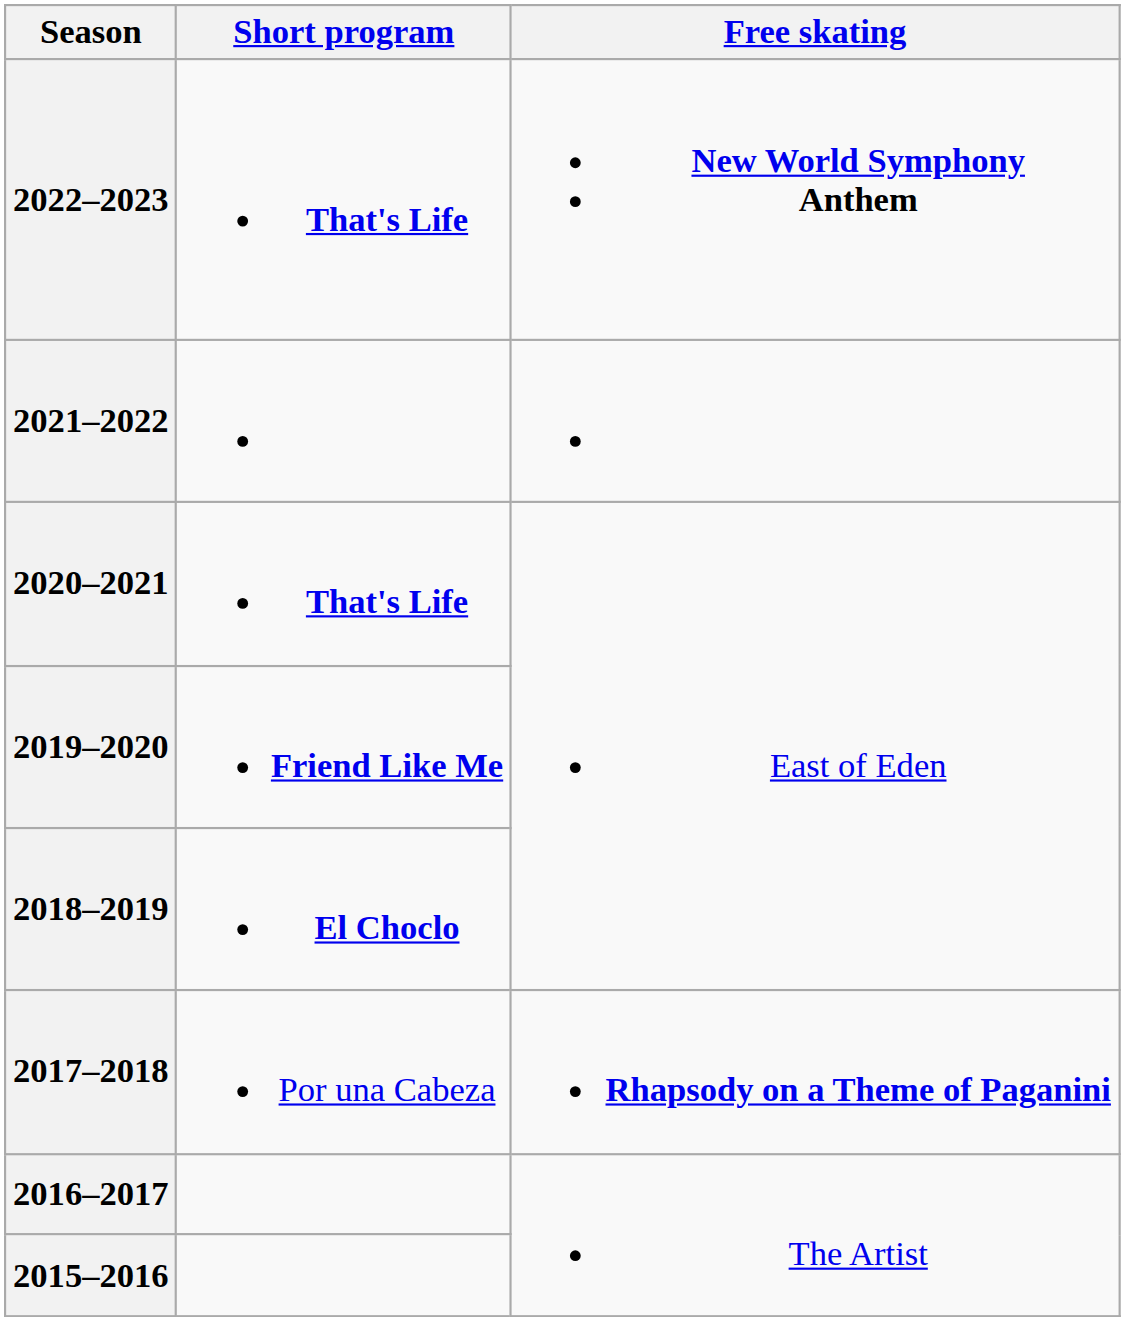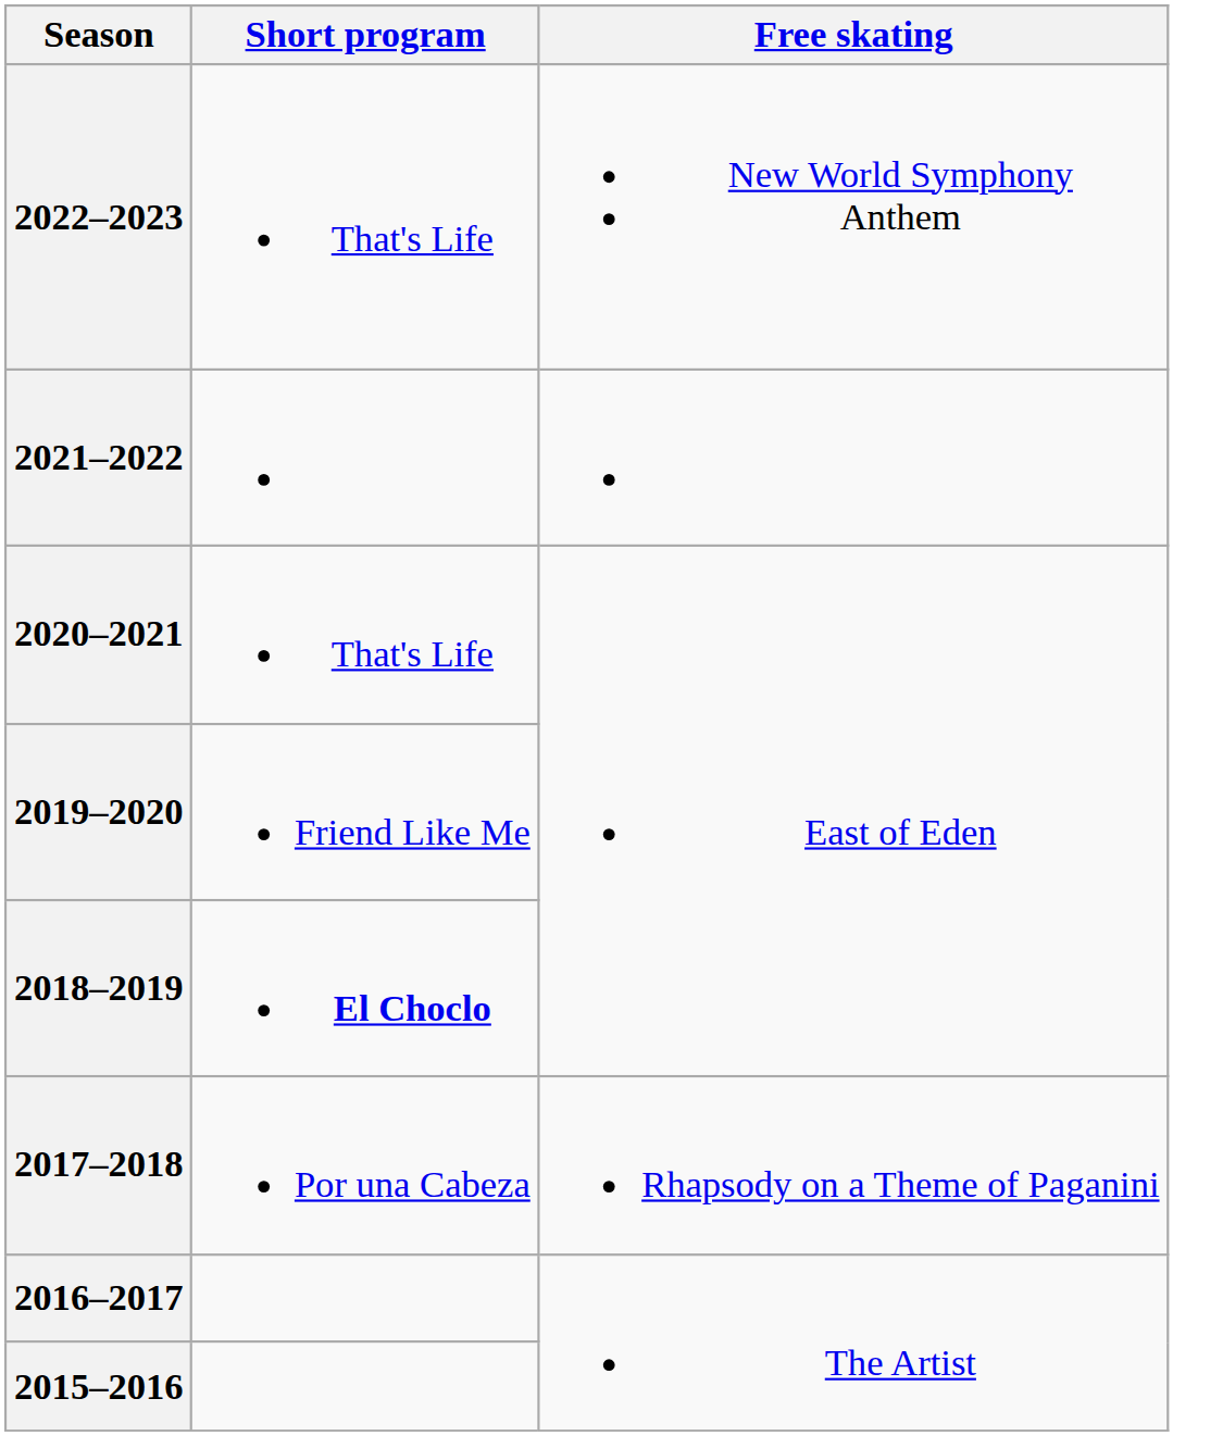2022–2023 | Short program: bold -> normal
2022–2023 | Free skating: bold -> normal
2020–2021 | Short program: bold -> normal
2019–2020 | Short program: bold -> normal
2017–2018 | Free skating: bold -> normal
